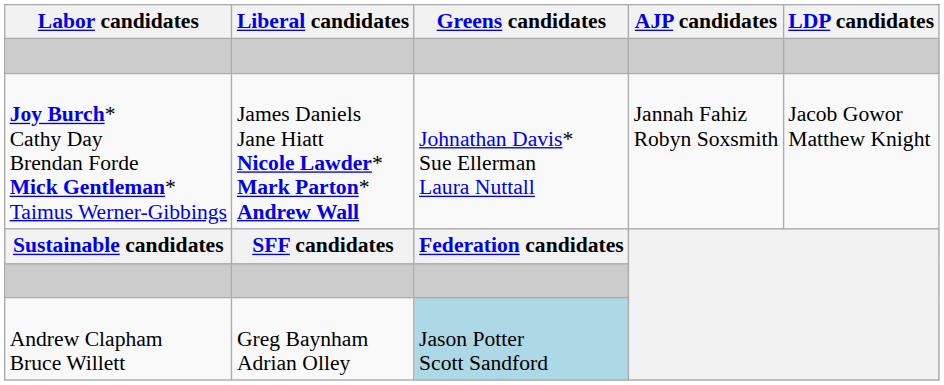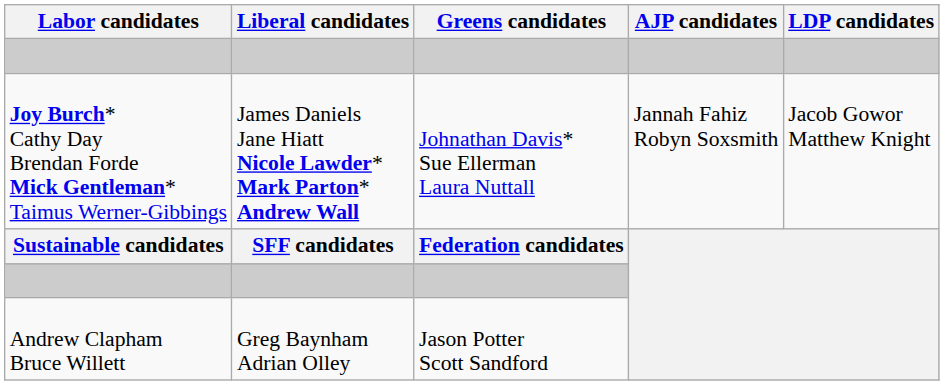Andrew Clapham Bruce Willett | Greens candidates: lightblue background -> no background
